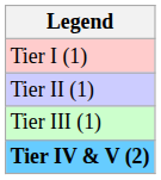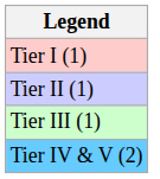row 5 | column 1: bold -> normal
